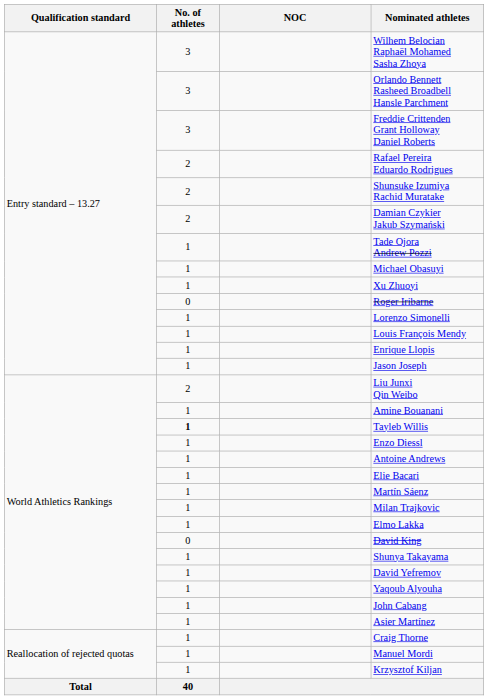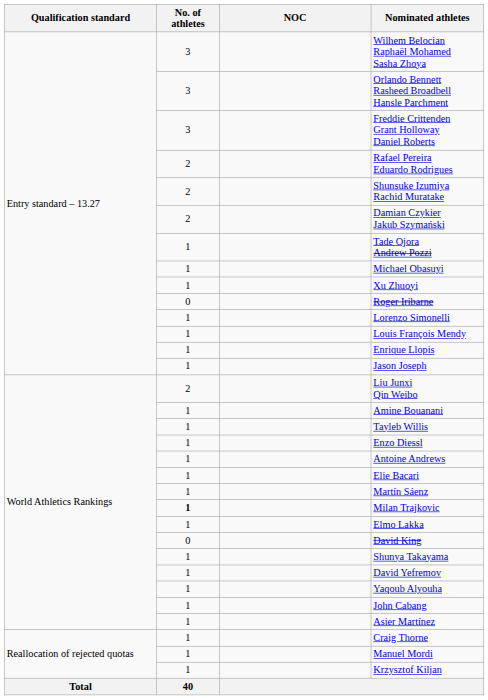Tayleb Willis | No. of athletes: bold -> normal
Milan Trajkovic | No. of athletes: normal -> bold
